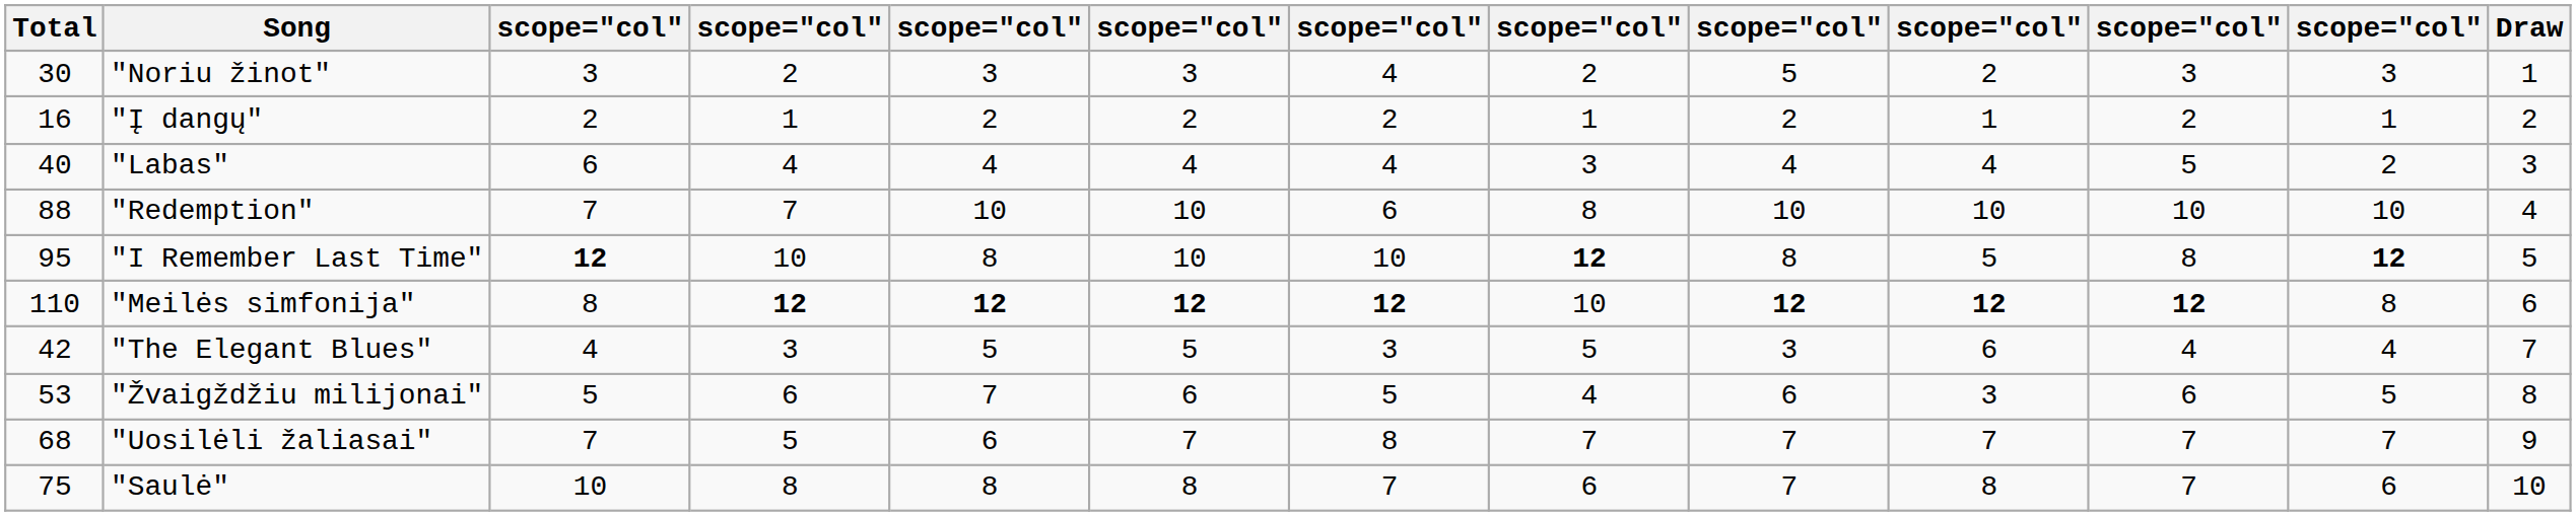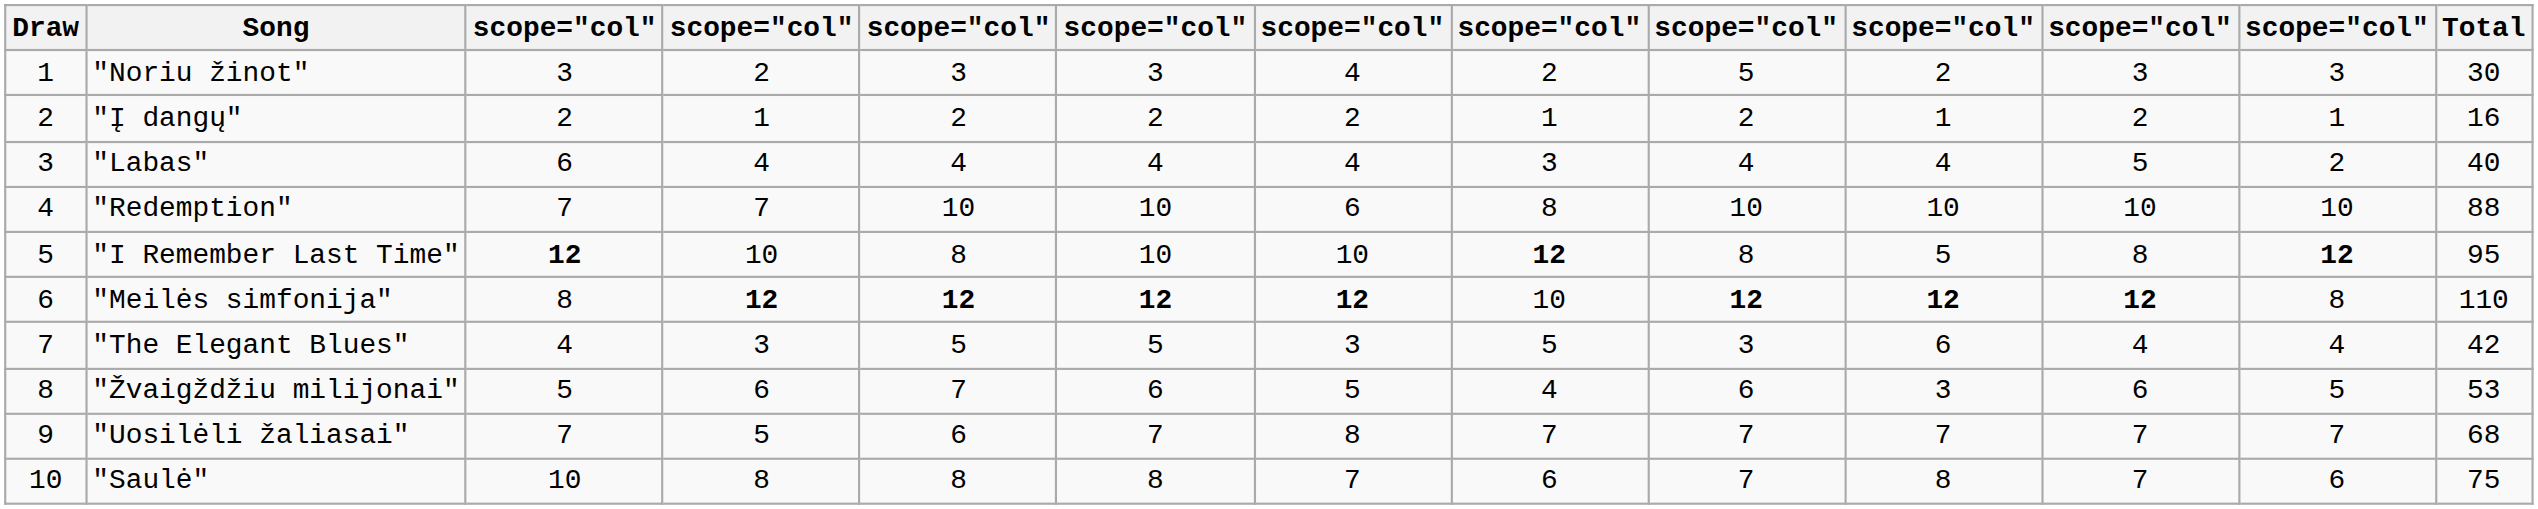columns swapped: Draw <-> Total
